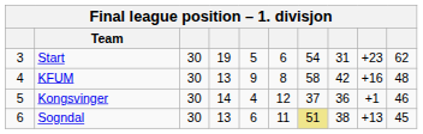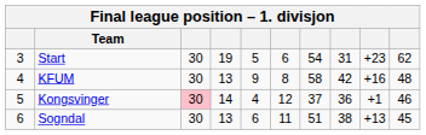Kongsvinger | column 3: no background -> pink background
Sogndal | column 7: khaki background -> no background
